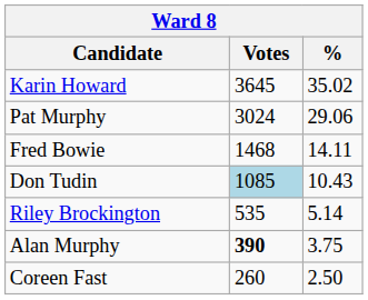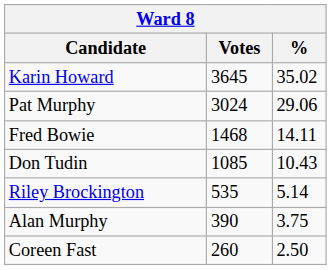Don Tudin | Votes: lightblue background -> no background
Alan Murphy | Votes: bold -> normal
